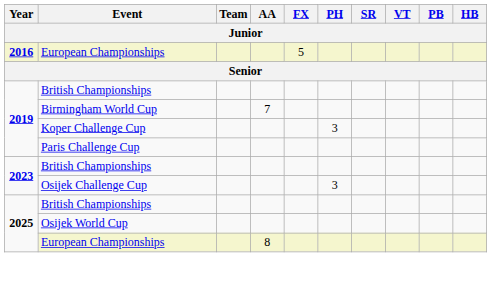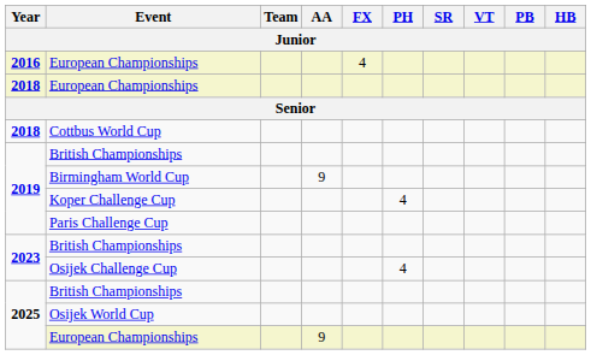2016 / European Championships | FX: 5 -> 4
+ row: 2018 | European Championships
+ row: 2018 | Cottbus World Cup
Birmingham World Cup | AA: 7 -> 9
Koper Challenge Cup | PH: 3 -> 4
Osijek Challenge Cup | PH: 3 -> 4
2025 / European Championships | AA: 8 -> 9
